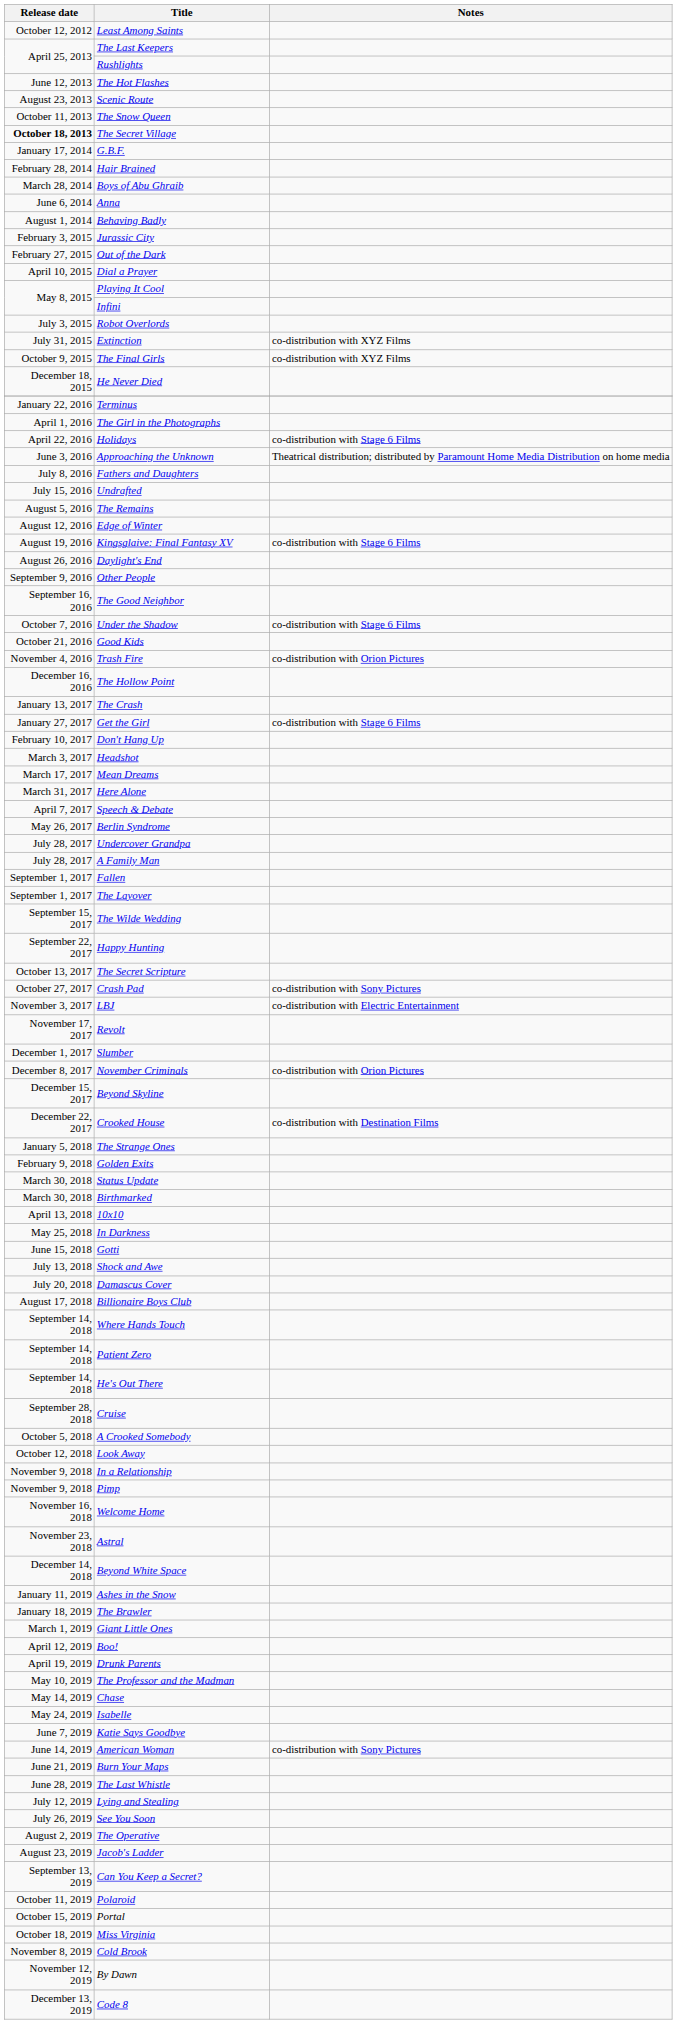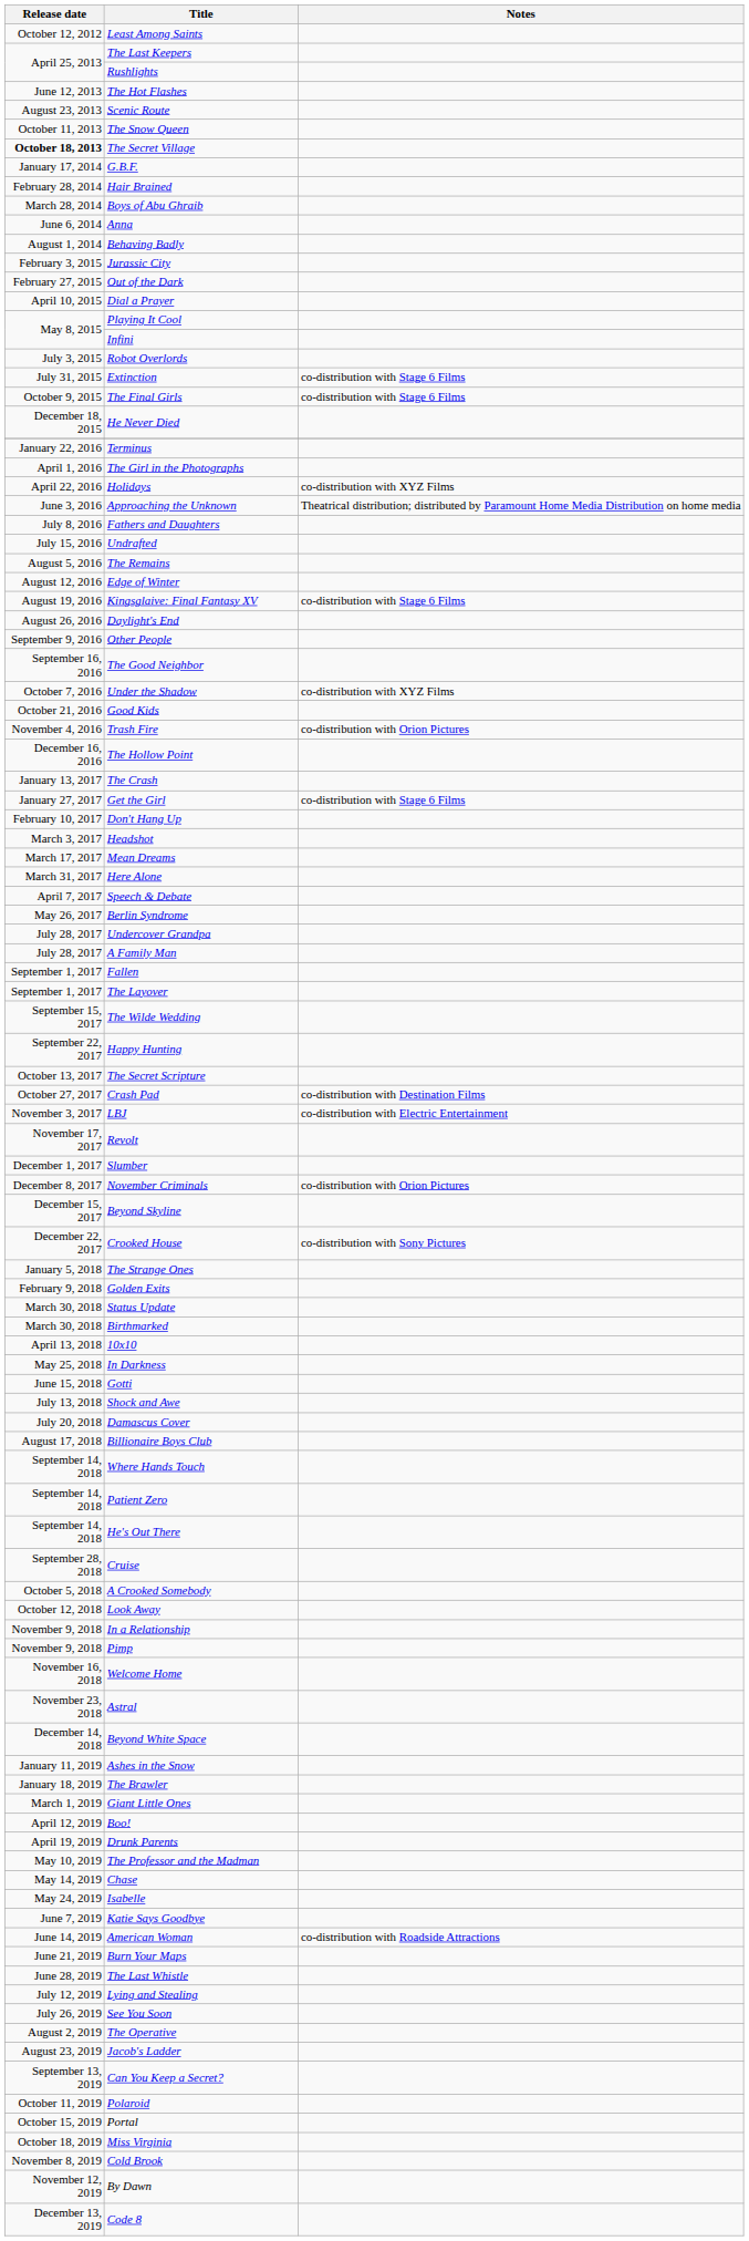Extinction | Notes: co-distribution with XYZ Films -> co-distribution with Stage 6 Films
The Final Girls | Notes: co-distribution with XYZ Films -> co-distribution with Stage 6 Films
Holidays | Notes: co-distribution with Stage 6 Films -> co-distribution with XYZ Films
Under the Shadow | Notes: co-distribution with Stage 6 Films -> co-distribution with XYZ Films
Crash Pad | Notes: co-distribution with Sony Pictures -> co-distribution with Destination Films
Crooked House | Notes: co-distribution with Destination Films -> co-distribution with Sony Pictures
American Woman | Notes: co-distribution with Sony Pictures -> co-distribution with Roadside Attractions
